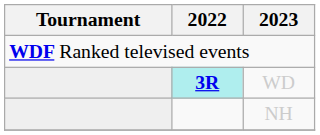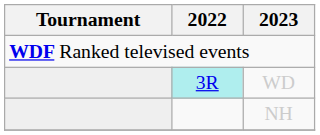WD | 2022: bold -> normal
